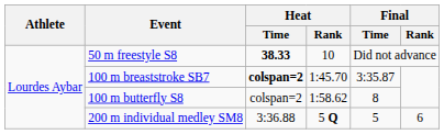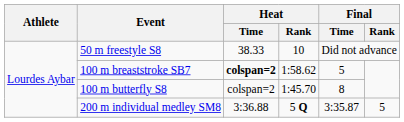50 m freestyle S8 | Heat / Time: bold -> normal
100 m breaststroke SB7 | Heat / Rank: 1:45.70 -> 1:58.62
100 m breaststroke SB7 | Final / Time: 3:35.87 -> 5
100 m butterfly S8 | Heat / Rank: 1:58.62 -> 1:45.70
200 m individual medley SM8 | Final / Time: 5 -> 3:35.87
200 m individual medley SM8 | Final / Rank: 6 -> 5
